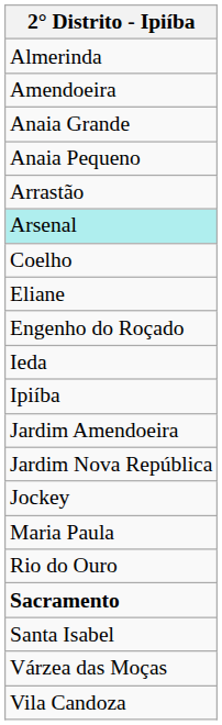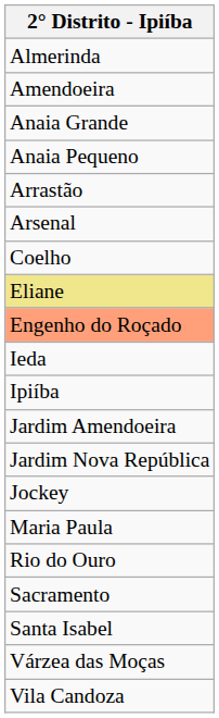row 7 | column 1: paleturquoise background -> no background
row 9 | column 1: no background -> khaki background
row 10 | column 1: no background -> lightsalmon background
row 18 | column 1: bold -> normal
